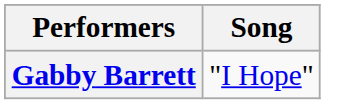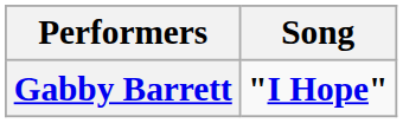Gabby Barrett | Song: normal -> bold
